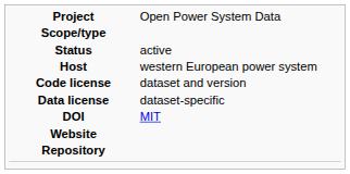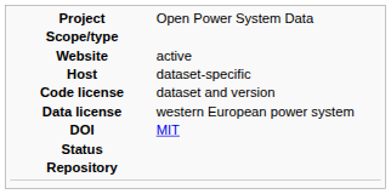row 3 | column 1: Status -> Website
row 4 | column 2: western European power system -> dataset-specific
row 6 | column 2: dataset-specific -> western European power system
row 8 | column 1: Website -> Status
